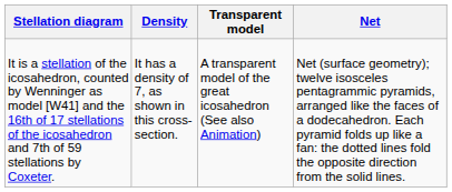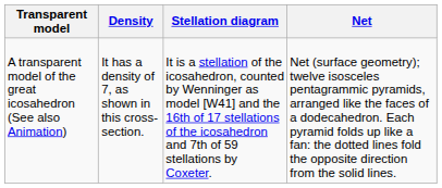columns swapped: Transparent model <-> Stellation diagram
